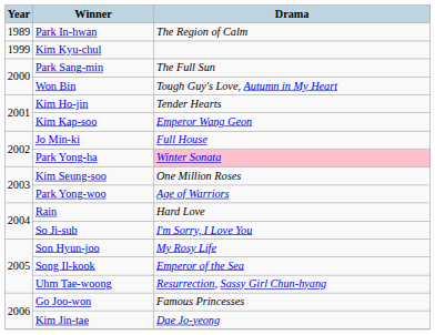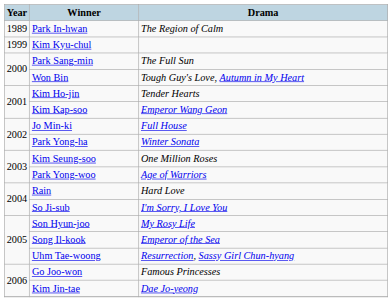Park Yong-ha | Drama: pink background -> no background
